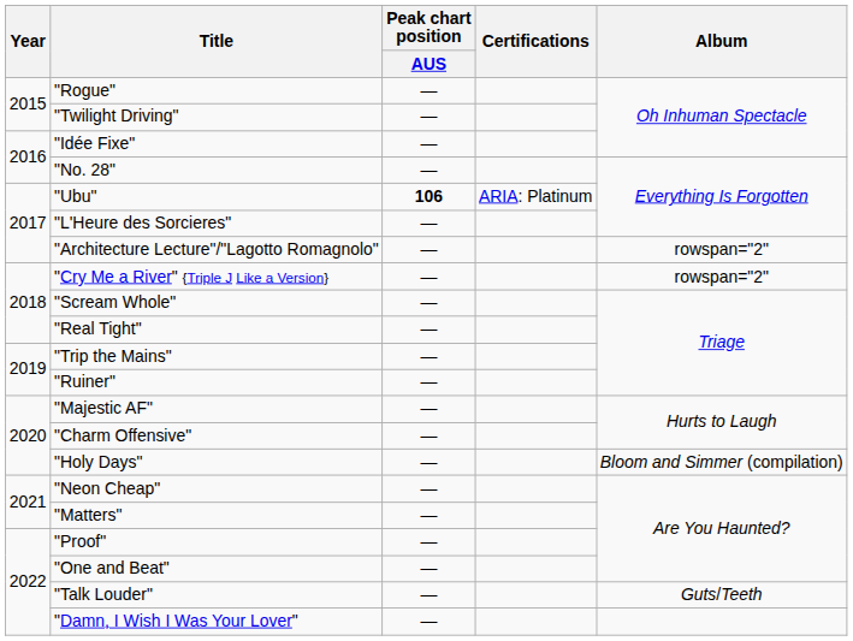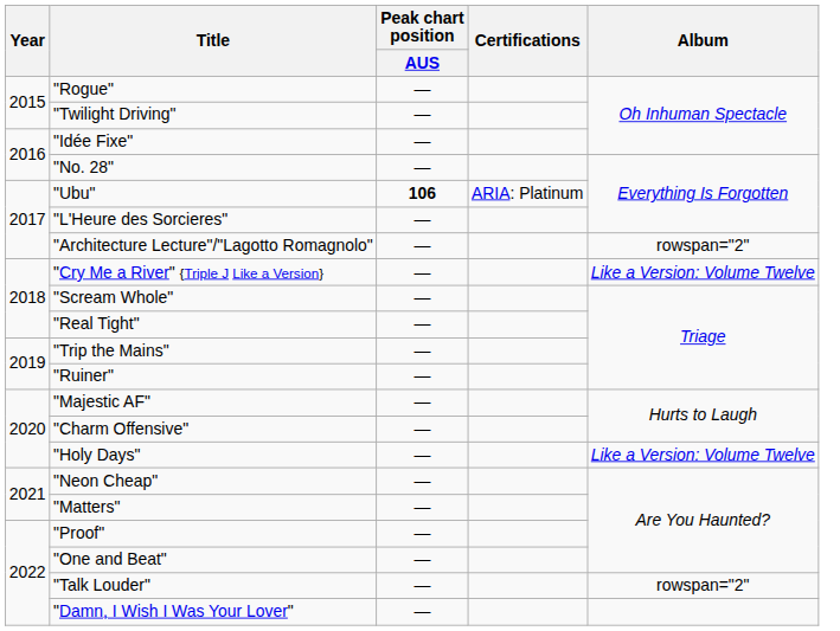"Cry Me a River" {Triple J Like a Version} | Album: rowspan="2" -> Like a Version: Volume Twelve
"Holy Days" | Album: Bloom and Simmer (compilation) -> Like a Version: Volume Twelve
"Talk Louder" | Album: Guts/Teeth -> rowspan="2"
